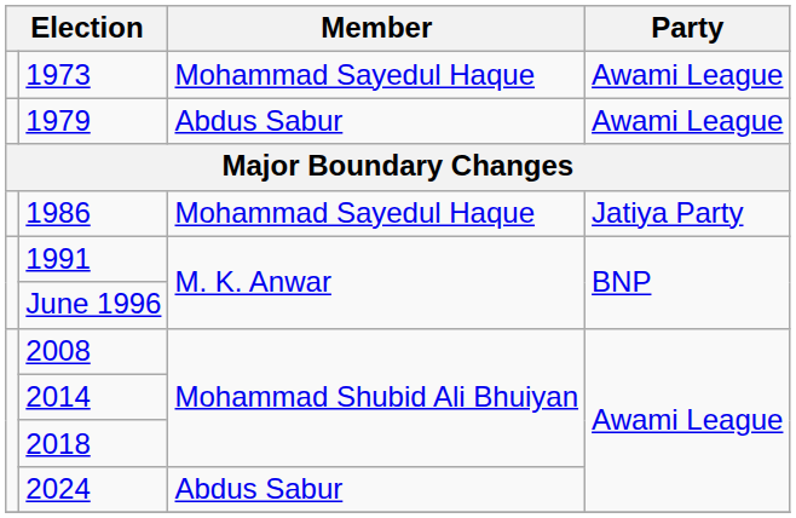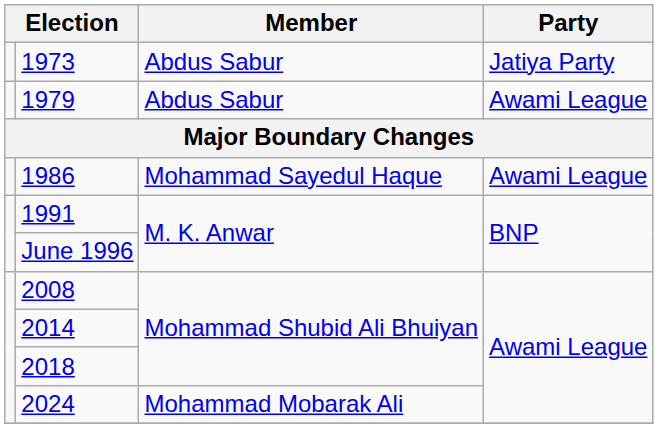1973 | Member: Mohammad Sayedul Haque -> Abdus Sabur
1973 | Party: Awami League -> Jatiya Party
1986 | Party: Jatiya Party -> Awami League
2024 | Member: Abdus Sabur -> Mohammad Mobarak Ali
